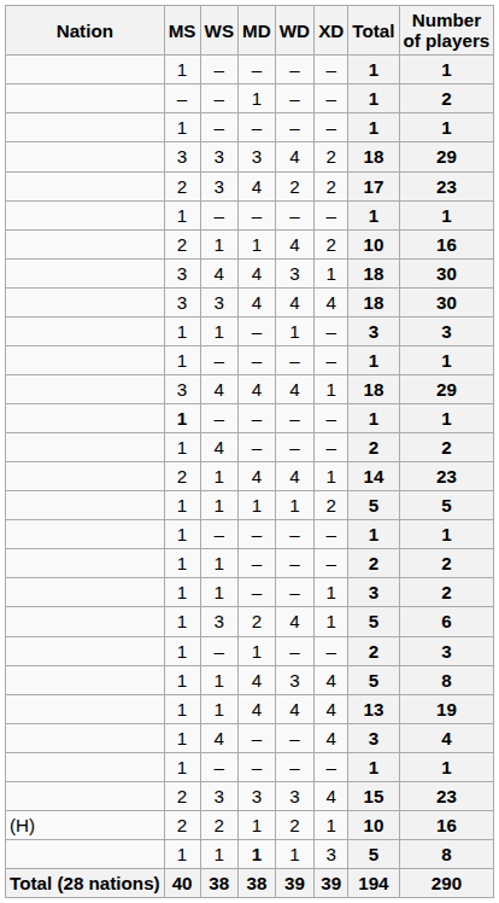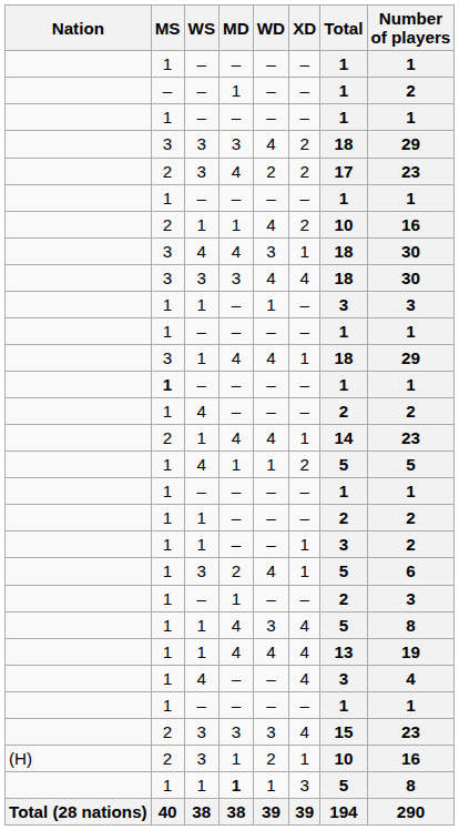row 10 | MD: 4 -> 3
row 13 | WS: 4 -> 1
row 17 | WS: 1 -> 4
row 28 | WS: 2 -> 3
